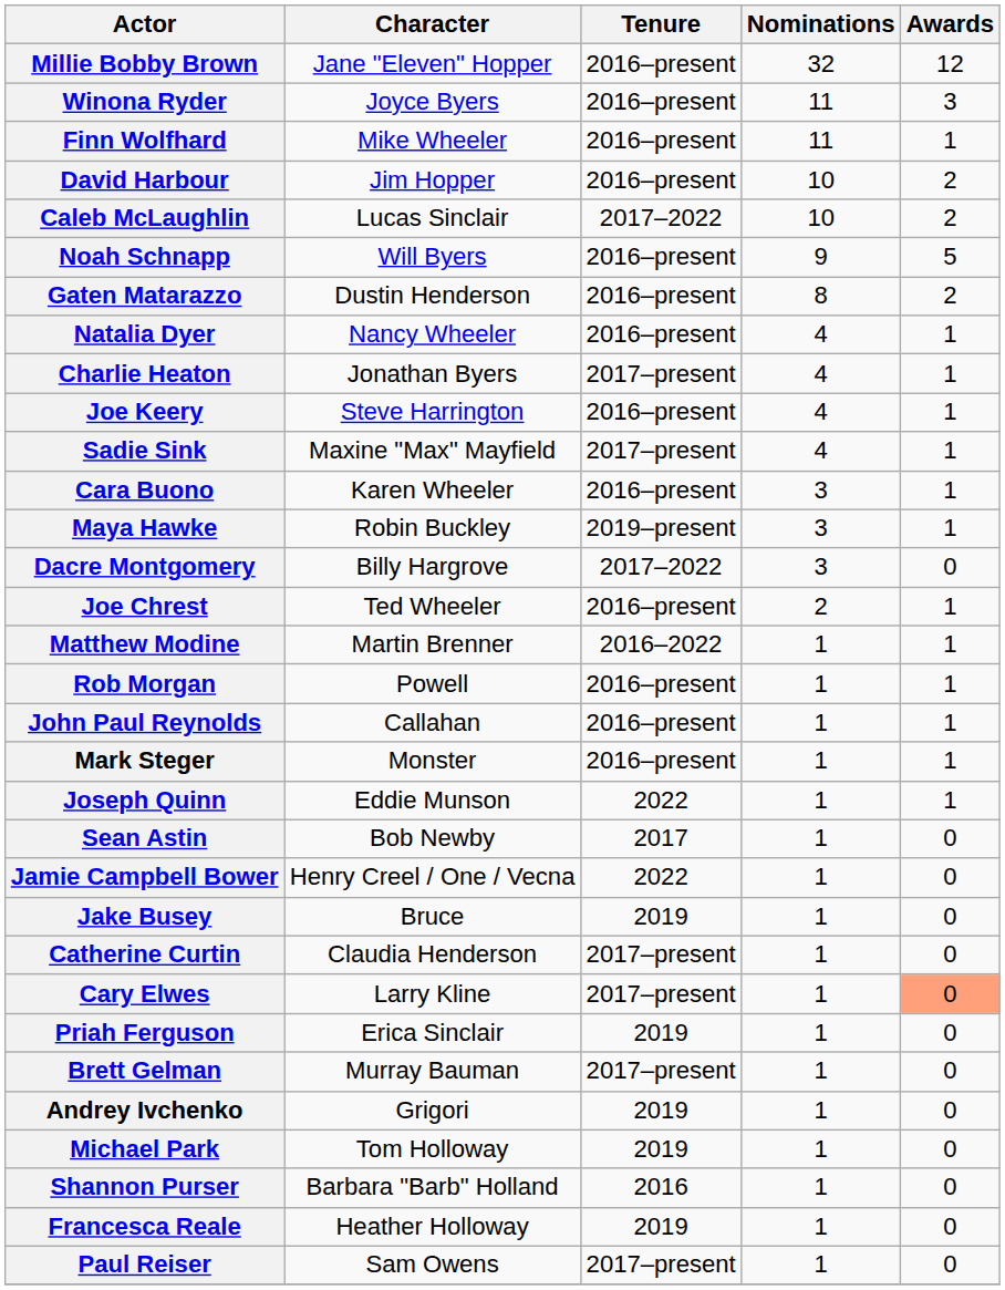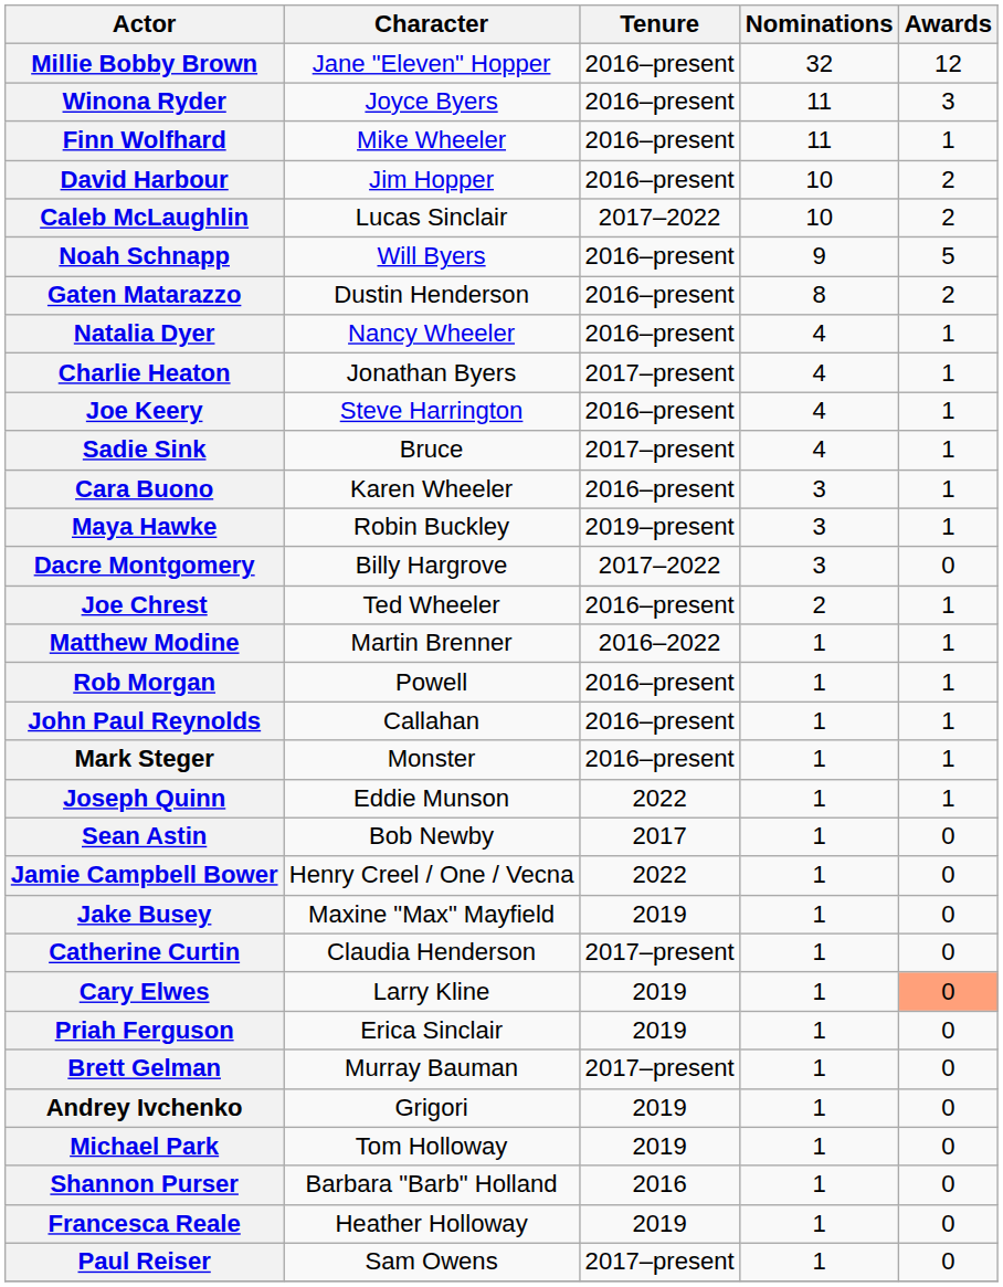Sadie Sink | Character: Maxine "Max" Mayfield -> Bruce
Jake Busey | Character: Bruce -> Maxine "Max" Mayfield
Cary Elwes | Tenure: 2017–present -> 2019
